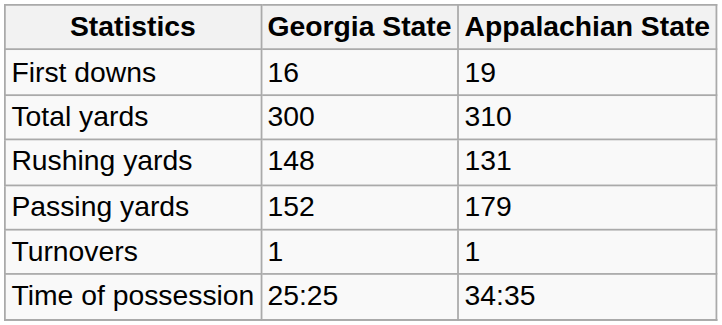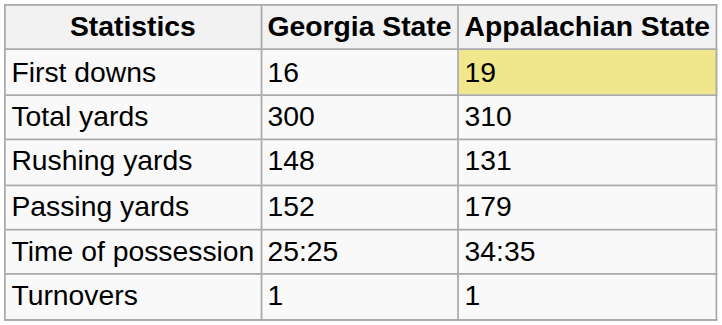First downs | Appalachian State: no background -> khaki background
rows swapped: Turnovers <-> Time of possession
